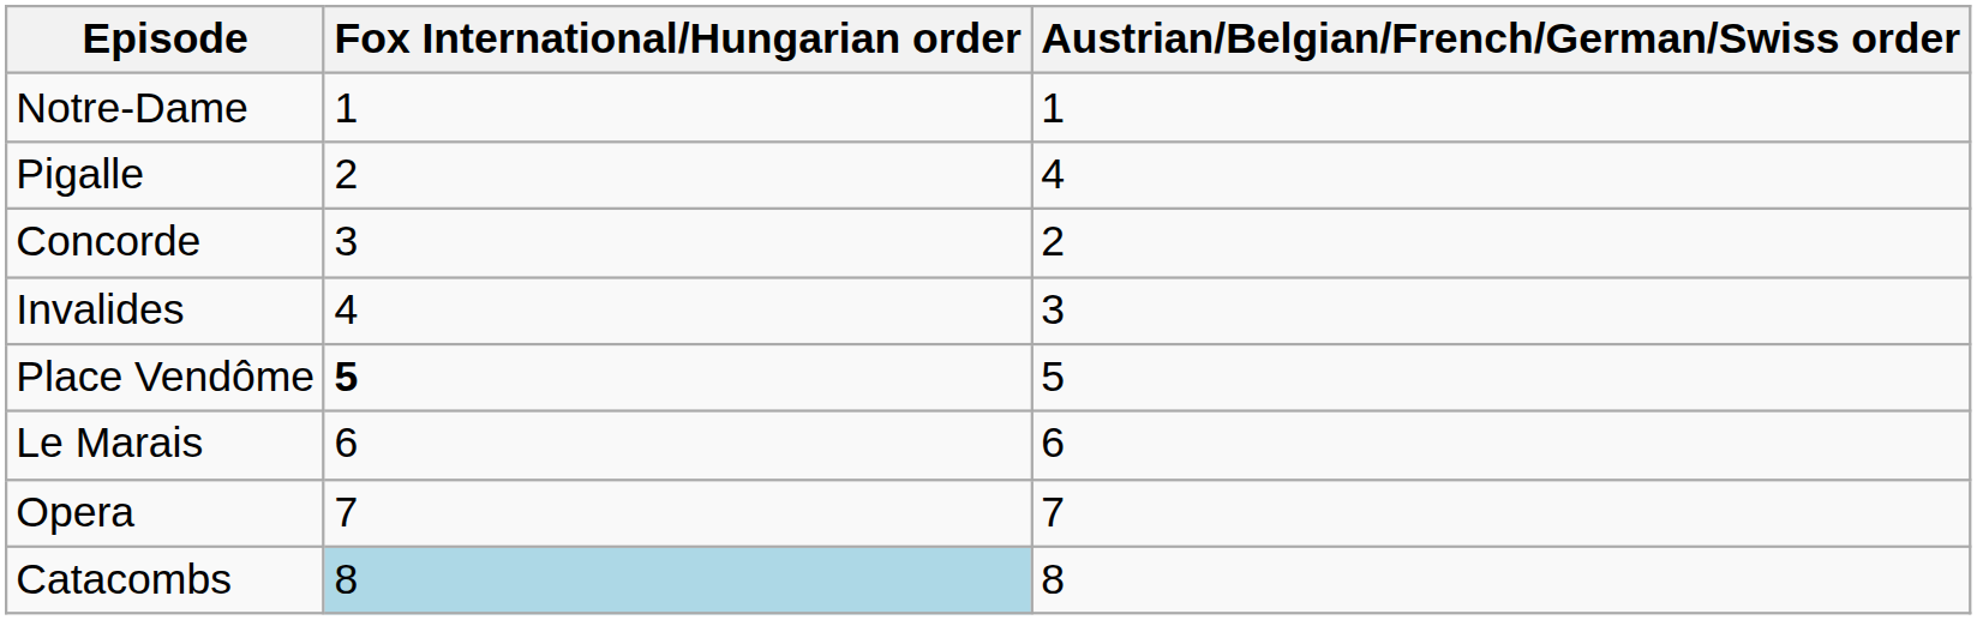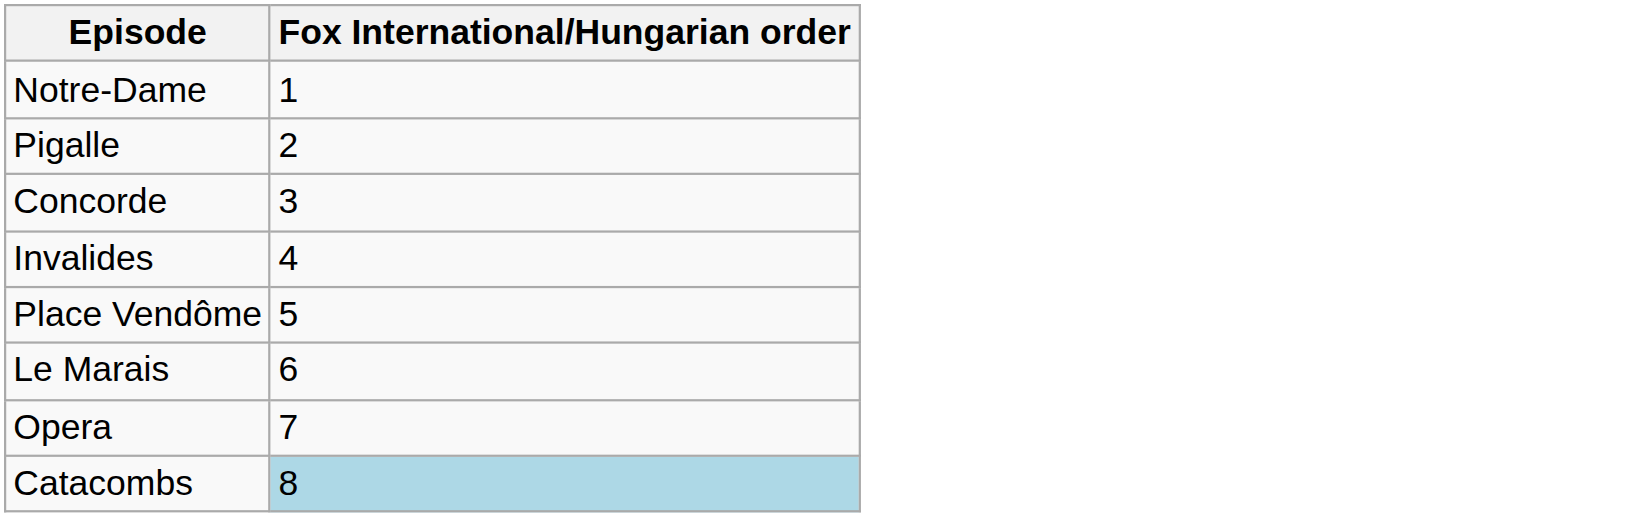- column: Austrian/Belgian/French/German/Swiss order | 1 | 4 | 2 | 3 | 5 | 6 | 7 | 8
Place Vendôme | Fox International/Hungarian order: bold -> normal
